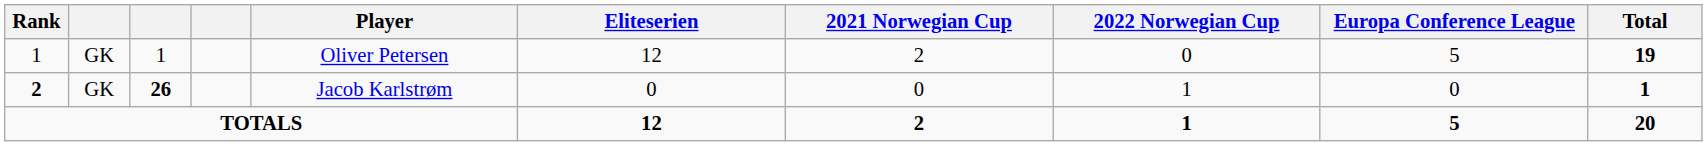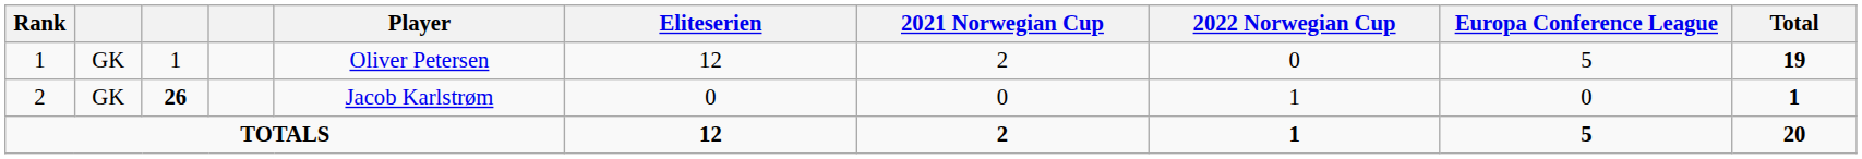row 3 | Rank: bold -> normal
